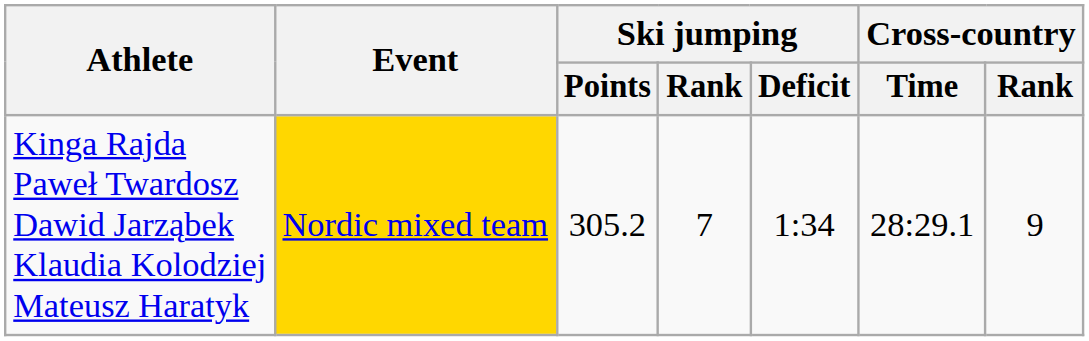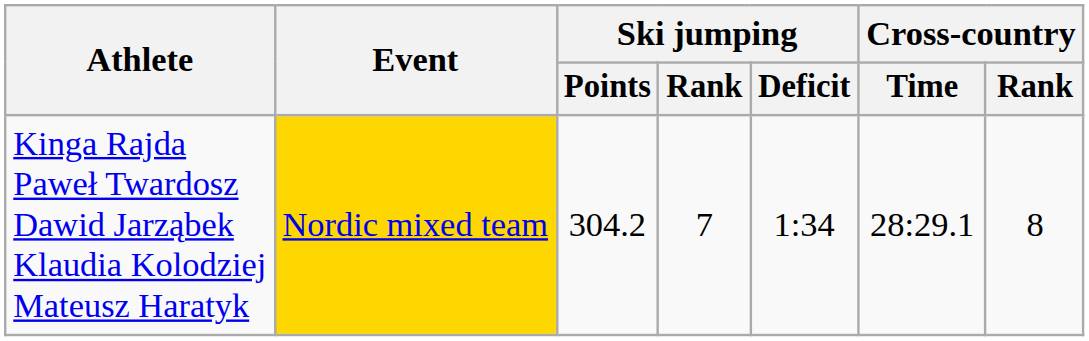row 3 | Ski jumping / Points: 305.2 -> 304.2
row 3 | Cross-country / Rank: 9 -> 8
